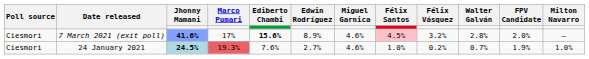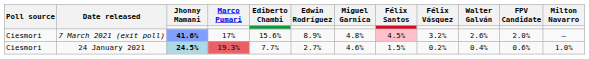7 March 2021 (exit poll) | Ediberto Chambi: bold -> normal
7 March 2021 (exit poll) | Miguel Garnica: 4.6% -> 4.8%
7 March 2021 (exit poll) | Walter Galván: 2.8% -> 2.6%
24 January 2021 | Ediberto Chambi: 7.6% -> 7.7%
24 January 2021 | Félix Santos: 1.0% -> 1.5%
24 January 2021 | Walter Galván: 0.7% -> 0.4%
24 January 2021 | FPV Candidate: 1.9% -> 0.6%
